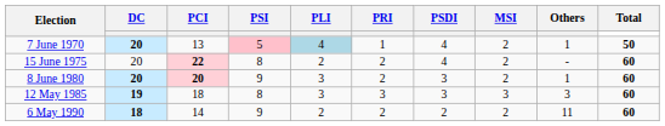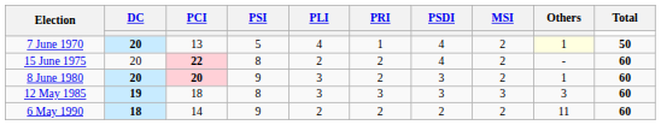7 June 1970 | PSI: pink background -> no background
7 June 1970 | PLI: lightblue background -> no background
7 June 1970 | Others: no background -> lightyellow background
